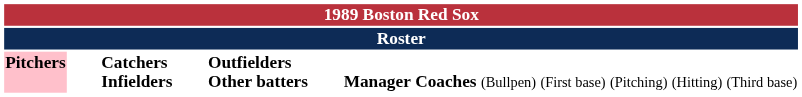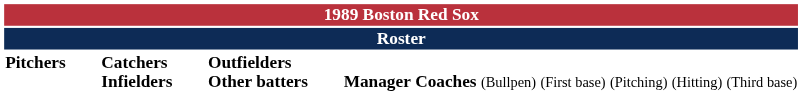Pitchers | column 1: pink background -> no background
